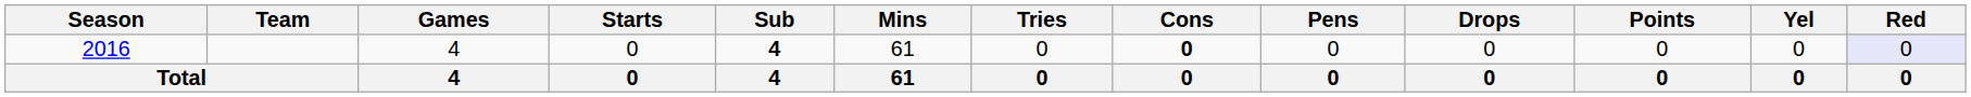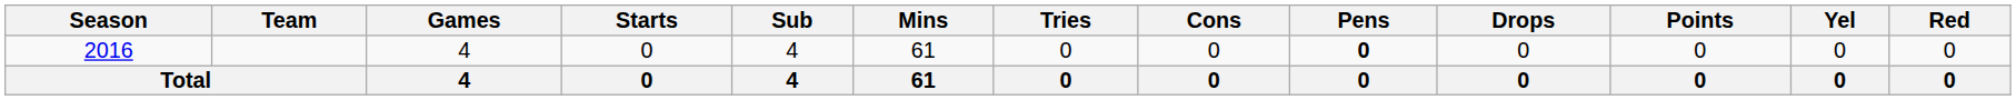2016 | Sub: bold -> normal
2016 | Cons: bold -> normal
2016 | Pens: normal -> bold
2016 | Red: lavender background -> no background
